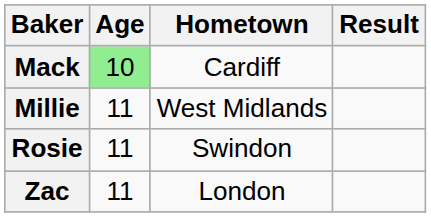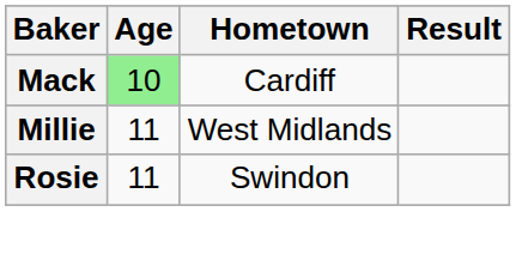- row: Zac | 11 | London
